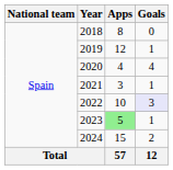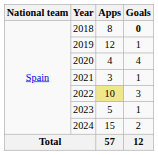2018 | Goals: normal -> bold
2022 | Apps: no background -> khaki background
2022 | Goals: lavender background -> no background
2023 | Apps: lightgreen background -> no background
